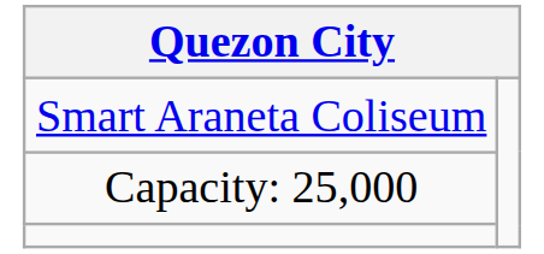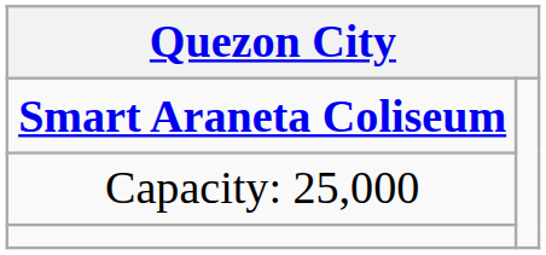Smart Araneta Coliseum | column 1: normal -> bold
